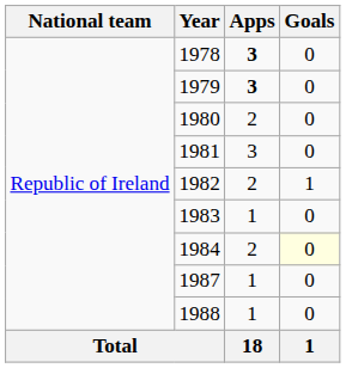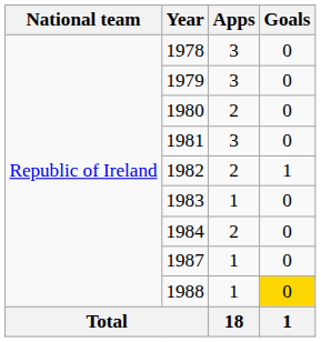1978 | Apps: bold -> normal
1979 | Apps: bold -> normal
1984 | Goals: lightyellow background -> no background
1988 | Goals: no background -> gold background
